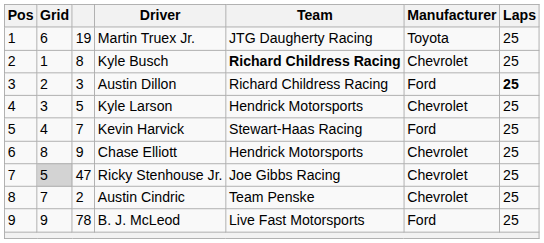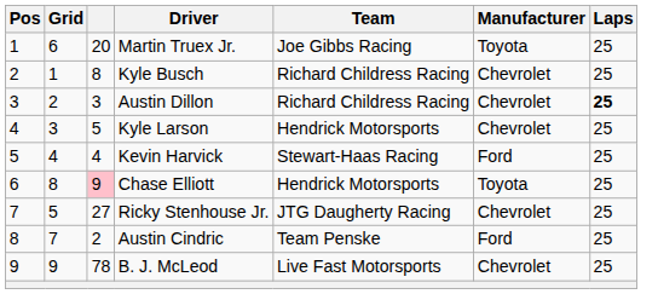Martin Truex Jr. | column 3: 19 -> 20
Martin Truex Jr. | Team: JTG Daugherty Racing -> Joe Gibbs Racing
Kyle Busch | Team: bold -> normal
Austin Dillon | Manufacturer: Ford -> Chevrolet
Kevin Harvick | column 3: 7 -> 4
Chase Elliott | column 3: no background -> pink background
Chase Elliott | Manufacturer: Chevrolet -> Toyota
Ricky Stenhouse Jr. | Grid: lightgrey background -> no background
Ricky Stenhouse Jr. | column 3: 47 -> 27
Ricky Stenhouse Jr. | Team: Joe Gibbs Racing -> JTG Daugherty Racing
Austin Cindric | Manufacturer: Chevrolet -> Ford
B. J. McLeod | Manufacturer: Ford -> Chevrolet
